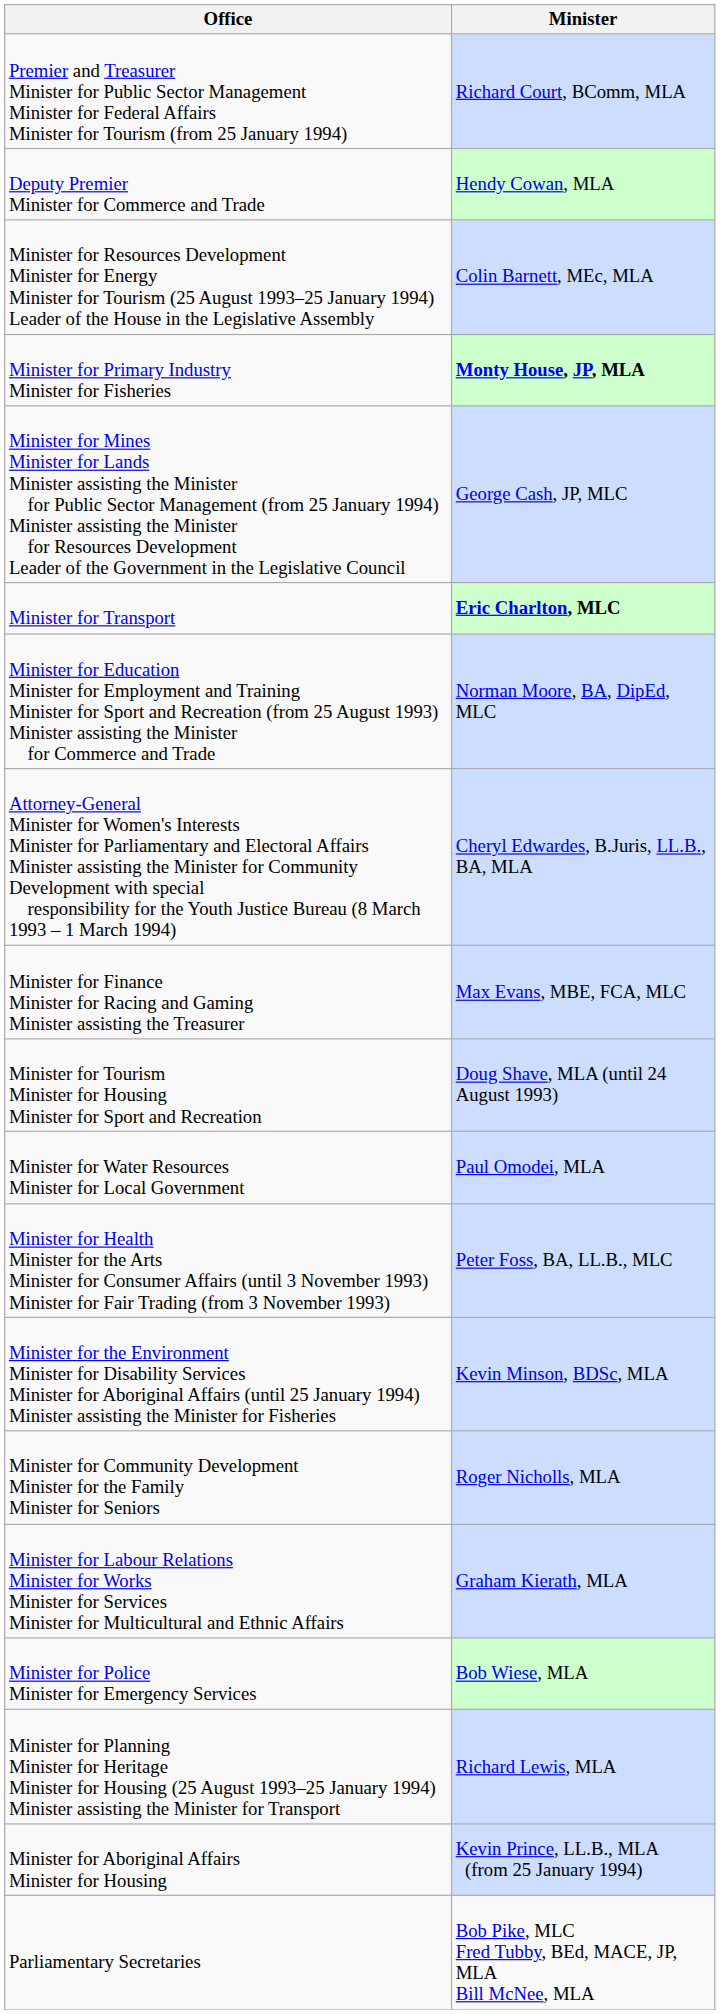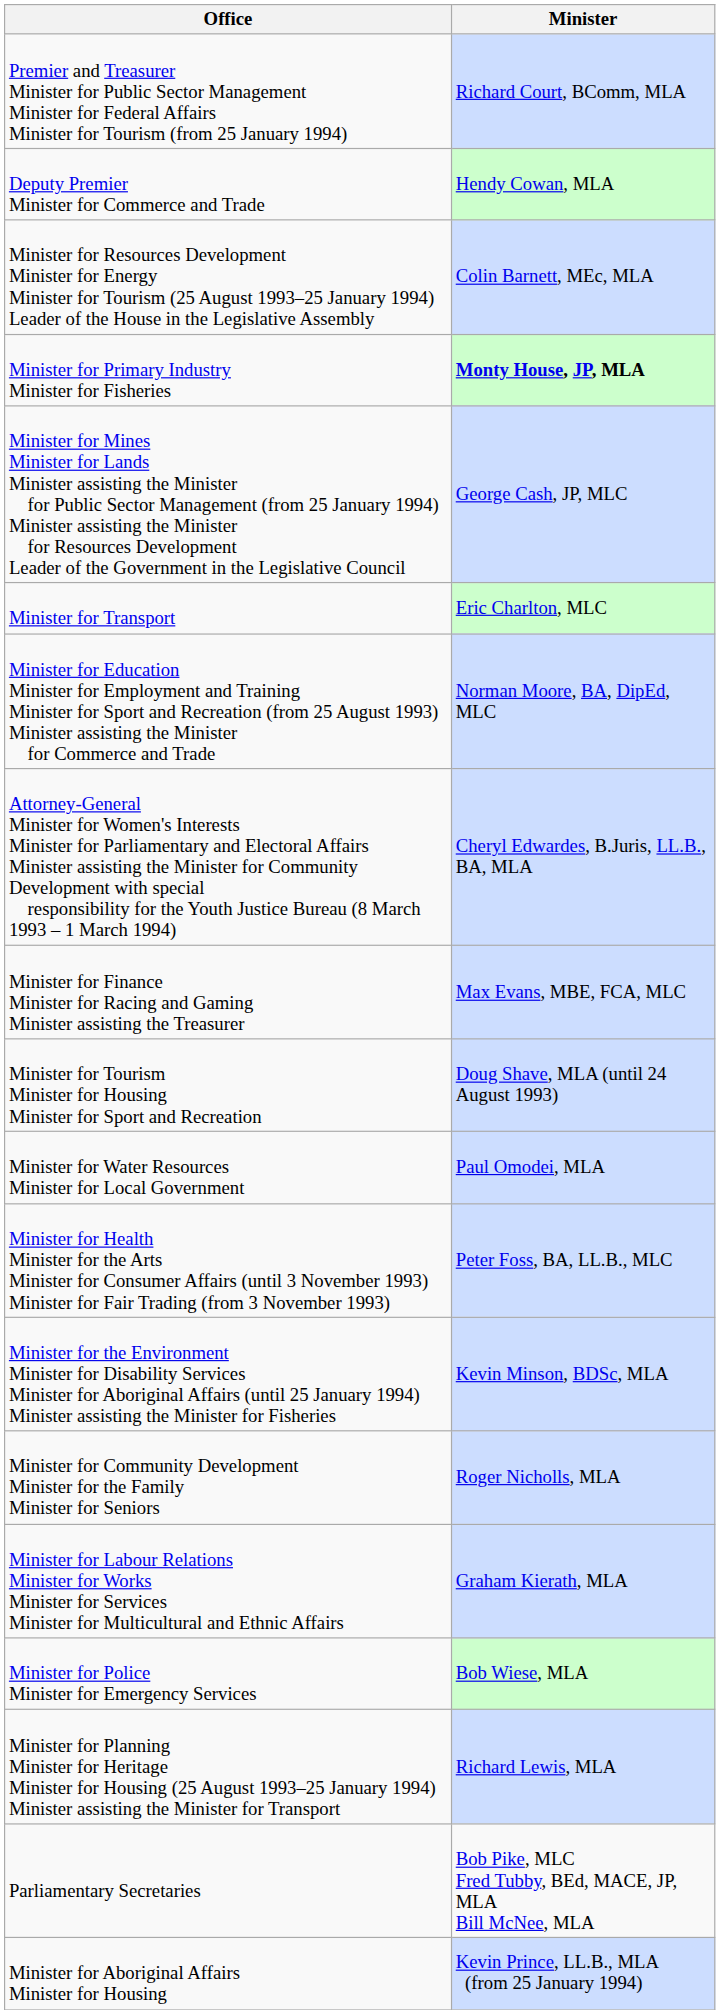Minister for Transport | Minister: bold -> normal
rows swapped: Minister for Aboriginal Affairs Minister for Housing <-> Parliamentary Secretaries
